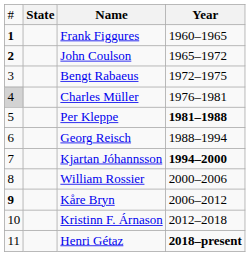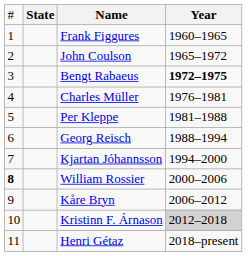Frank Figgures | column 1: bold -> normal
John Coulson | column 1: bold -> normal
Bengt Rabaeus | column 4: normal -> bold
Charles Müller | column 1: lightgrey background -> no background
Per Kleppe | column 4: bold -> normal
Kjartan Jóhannsson | column 4: bold -> normal
William Rossier | column 1: normal -> bold
Kåre Bryn | column 1: bold -> normal
Kristinn F. Árnason | column 4: no background -> lightgrey background
Henri Gétaz | column 4: bold -> normal
